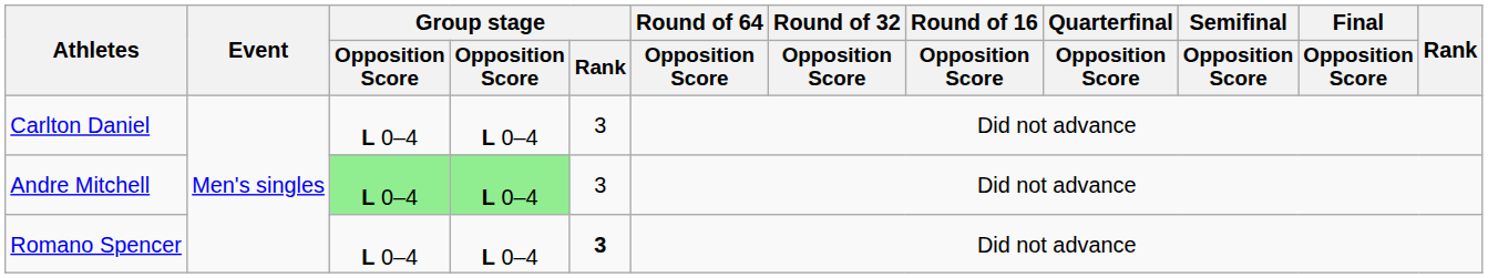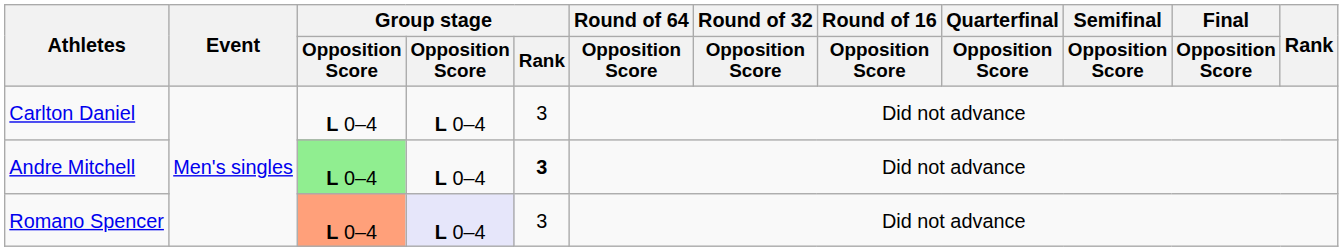Andre Mitchell | column 4: lightgreen background -> no background
Andre Mitchell | Group stage / Rank: normal -> bold
Romano Spencer | column 3: no background -> lightsalmon background
Romano Spencer | column 4: no background -> lavender background
Romano Spencer | Group stage / Rank: bold -> normal
